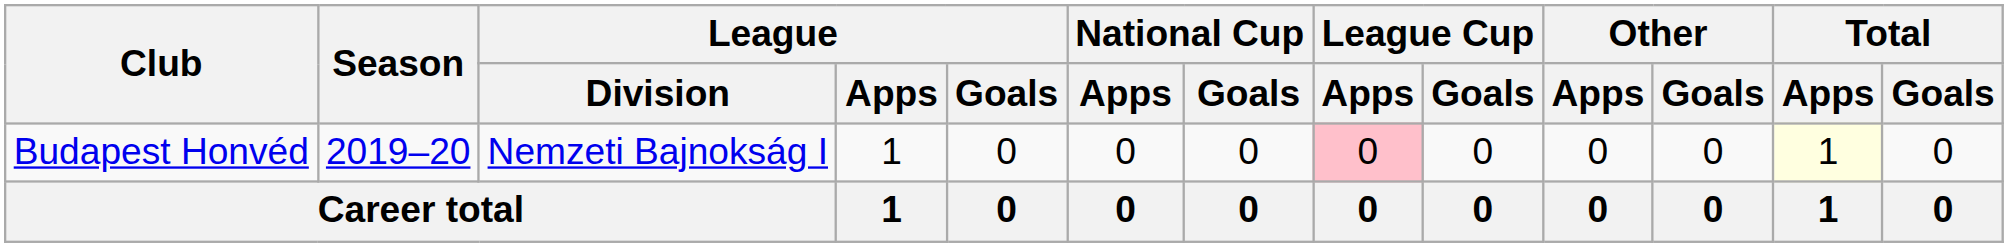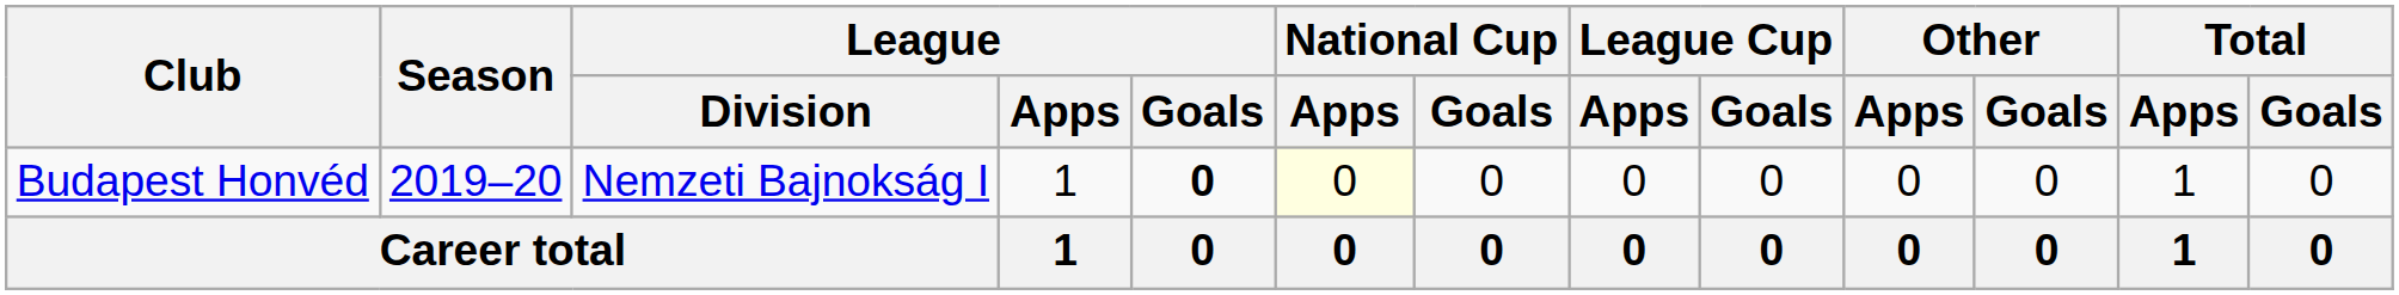Budapest Honvéd | League / Goals: normal -> bold
Budapest Honvéd | National Cup / Apps: no background -> lightyellow background
Budapest Honvéd | League Cup / Apps: pink background -> no background
Budapest Honvéd | Total / Apps: lightyellow background -> no background
